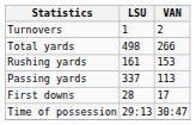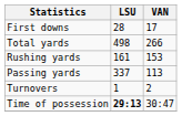rows swapped: First downs <-> Turnovers
Time of possession | LSU: normal -> bold
